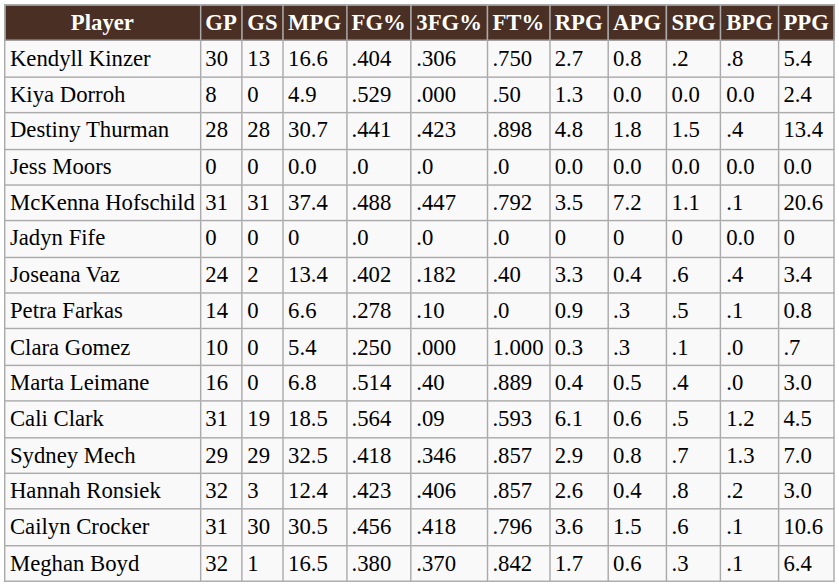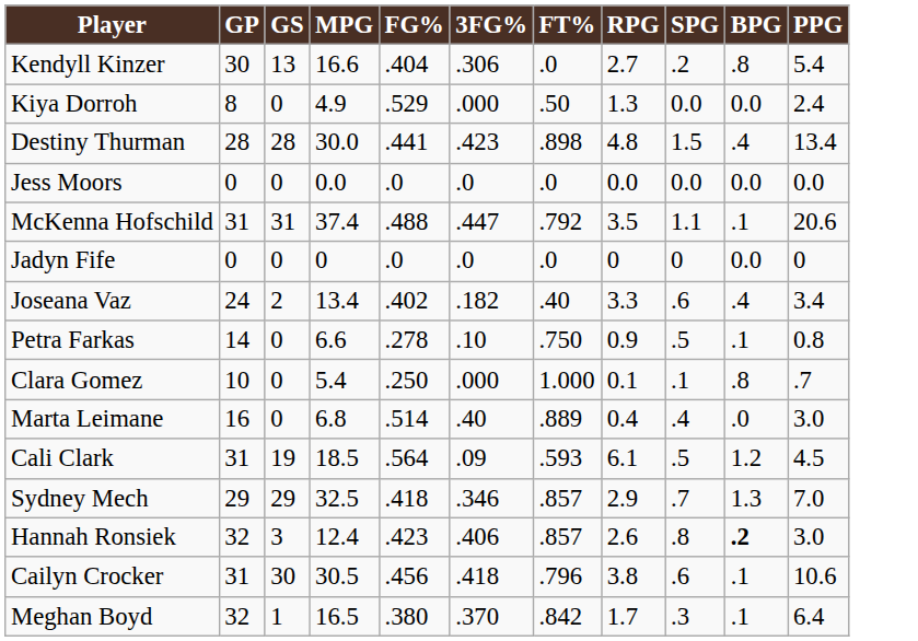- column: APG | 0.8 | 0.0 | 1.8 | 0.0 | 7.2 | 0 | 0.4 | .3 | .3 | 0.5 | 0.6 | 0.8 | 0.4 | 1.5 | 0.6
Kendyll Kinzer | FT%: .750 -> .0
Destiny Thurman | MPG: 30.7 -> 30.0
Petra Farkas | FT%: .0 -> .750
Clara Gomez | RPG: 0.3 -> 0.1
Clara Gomez | BPG: .0 -> .8
Hannah Ronsiek | BPG: normal -> bold
Cailyn Crocker | RPG: 3.6 -> 3.8
